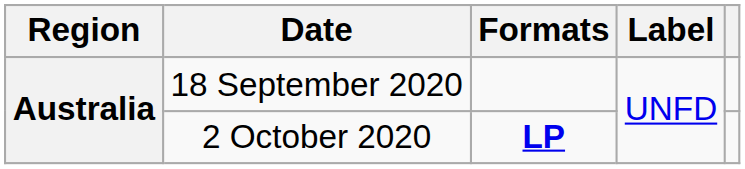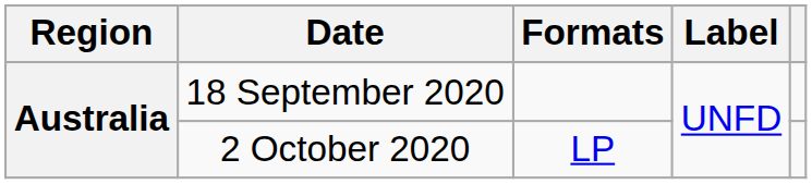2 October 2020 | Formats: bold -> normal
